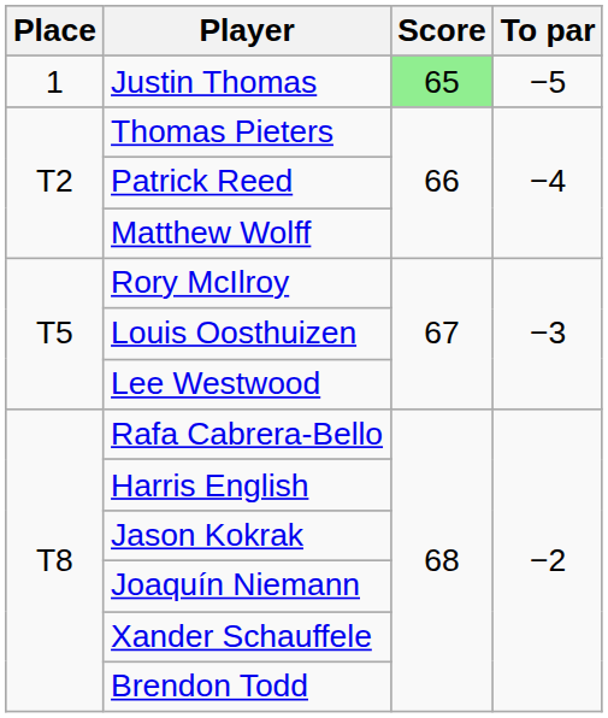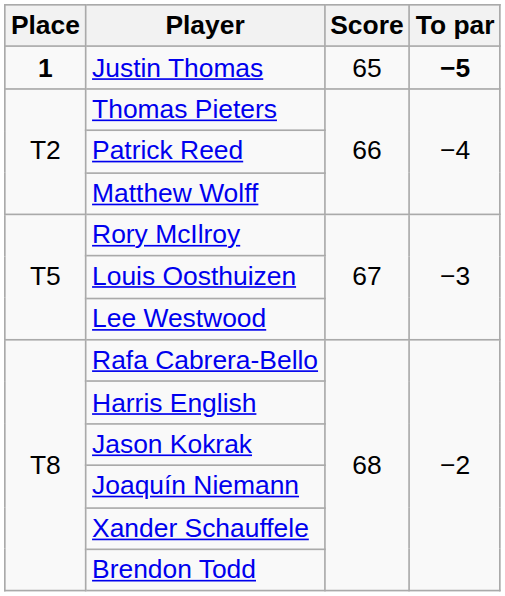Justin Thomas | Place: normal -> bold
Justin Thomas | Score: lightgreen background -> no background
Justin Thomas | To par: normal -> bold
